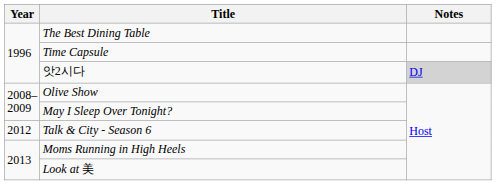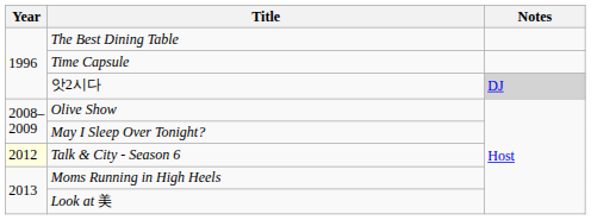Talk & City - Season 6 | Year: no background -> lightyellow background
